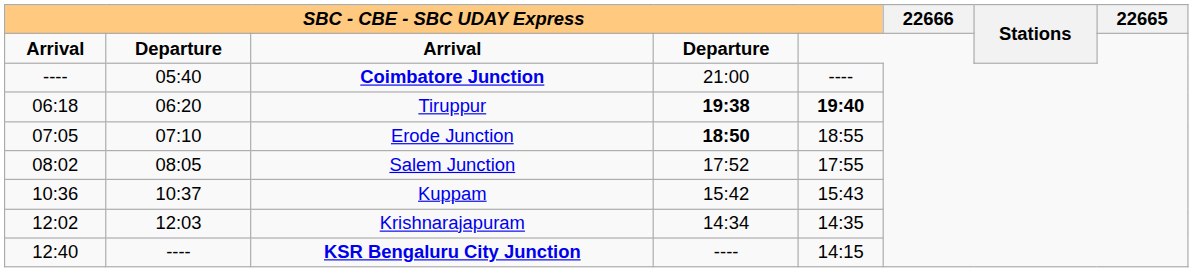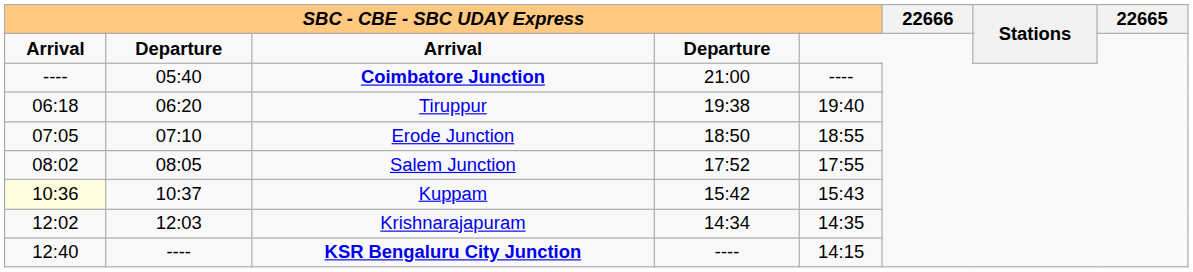Tiruppur | column 4: bold -> normal
Tiruppur | column 5: bold -> normal
Erode Junction | column 4: bold -> normal
Kuppam | column 1: no background -> lightyellow background
